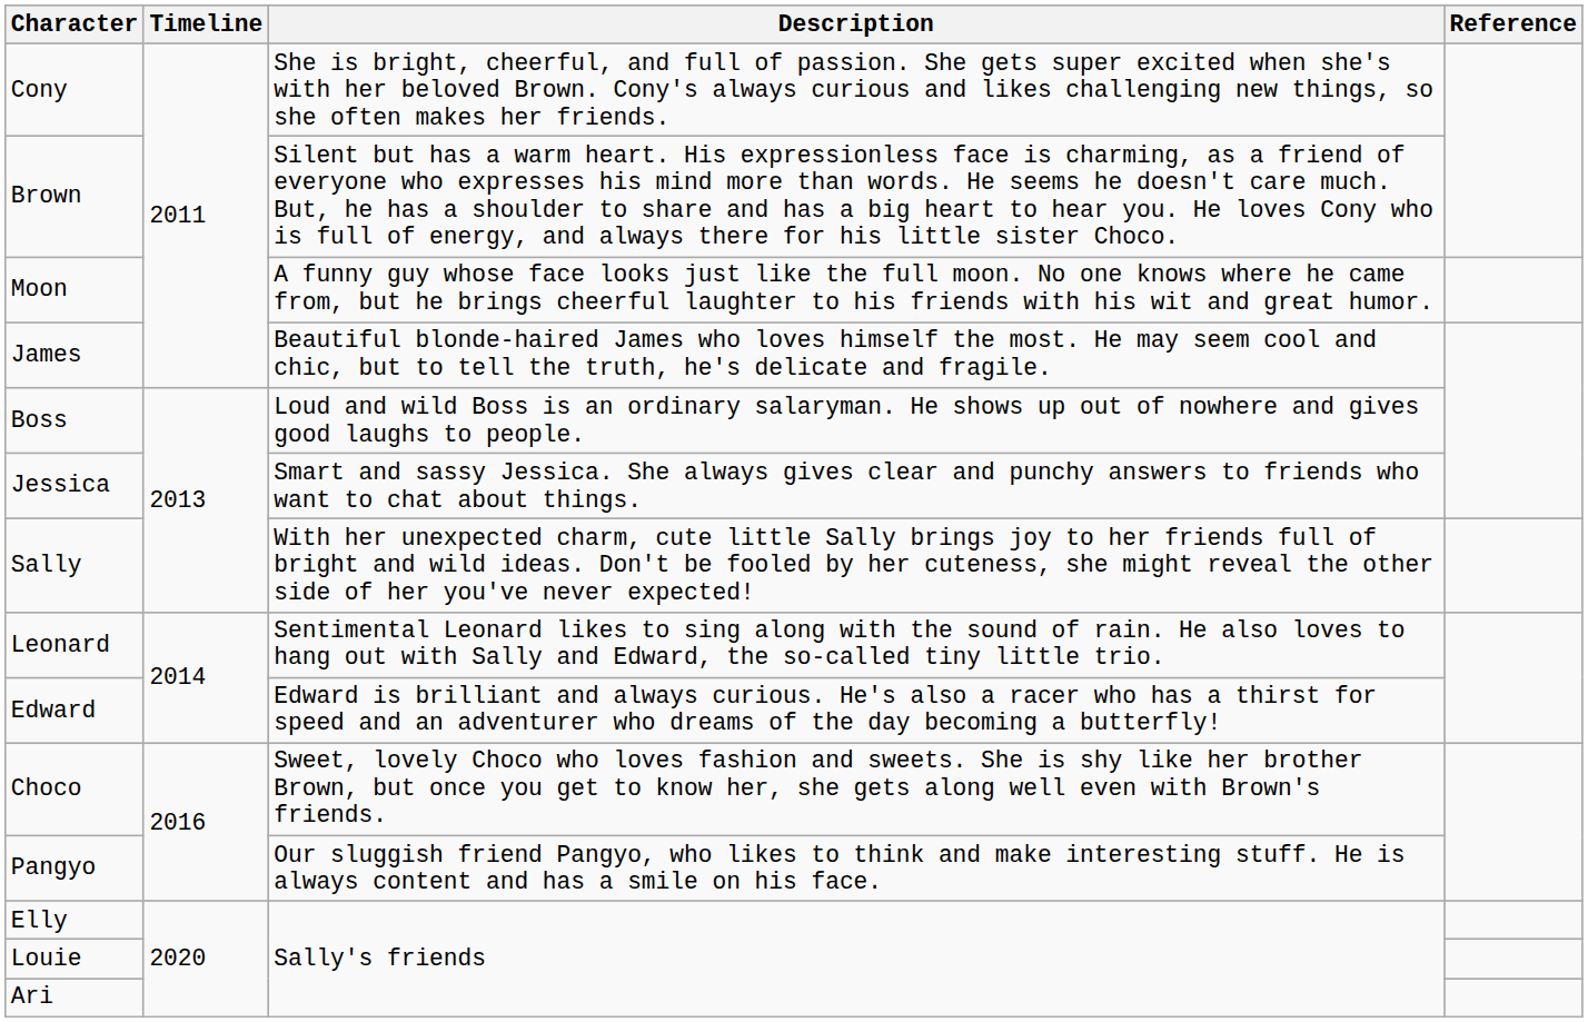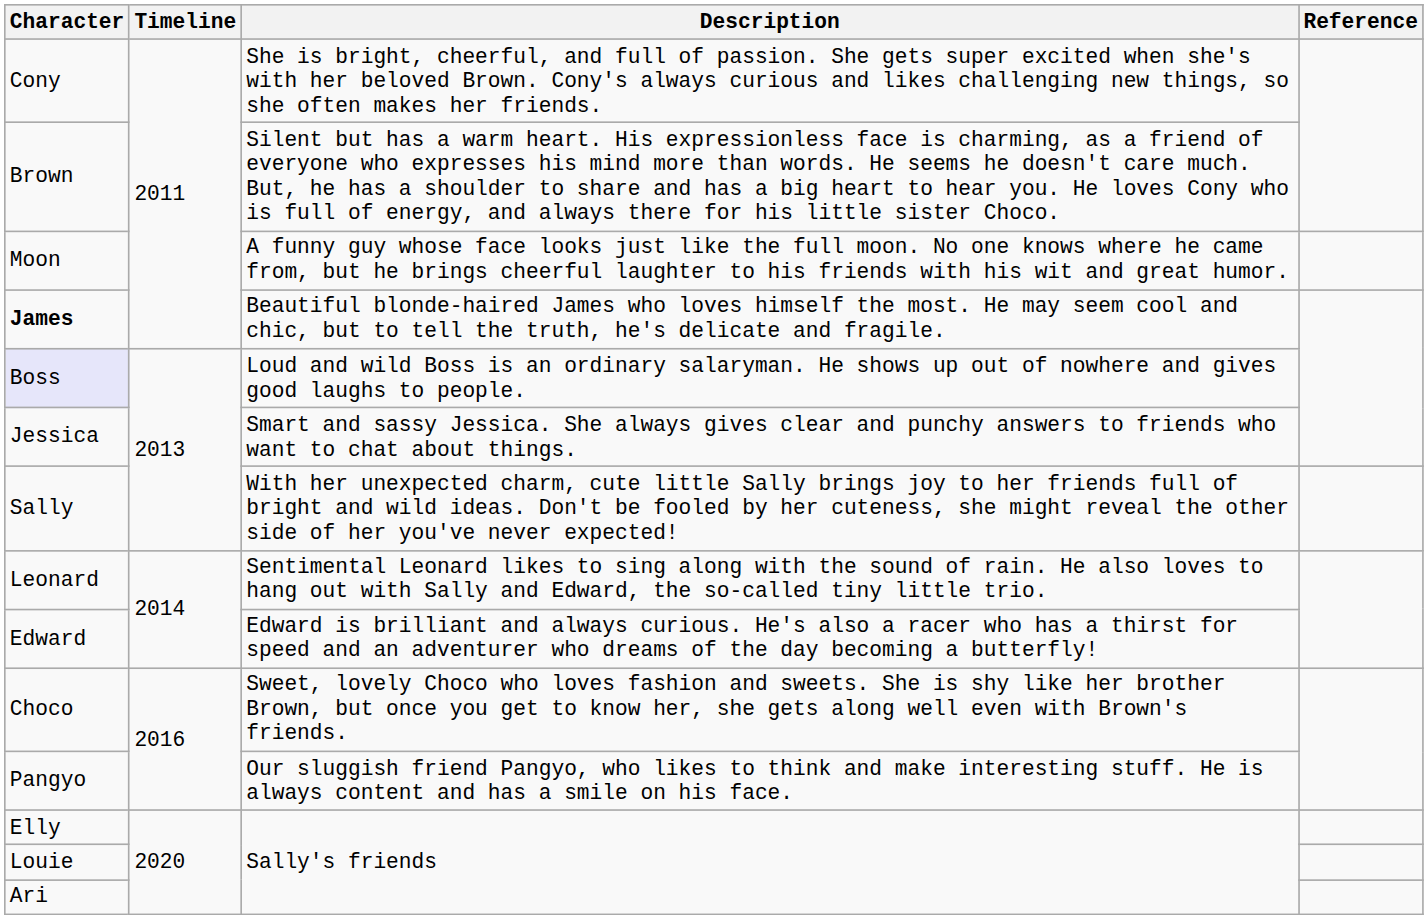James | Character: normal -> bold
Boss | Character: no background -> lavender background
